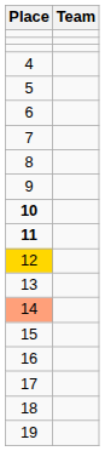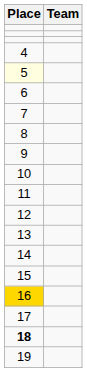row 6 | Place: no background -> lightyellow background
row 11 | Place: bold -> normal
row 12 | Place: bold -> normal
row 13 | Place: gold background -> no background
row 15 | Place: lightsalmon background -> no background
row 17 | Place: no background -> gold background
row 19 | Place: normal -> bold
